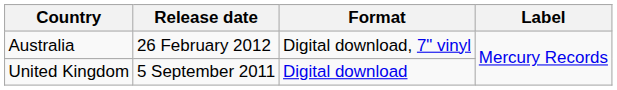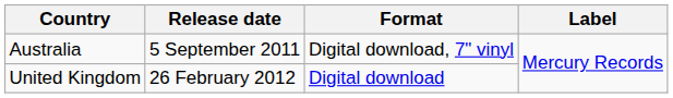Australia | Release date: 26 February 2012 -> 5 September 2011
United Kingdom | Release date: 5 September 2011 -> 26 February 2012
